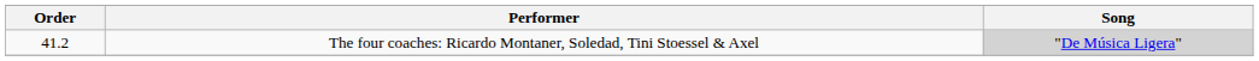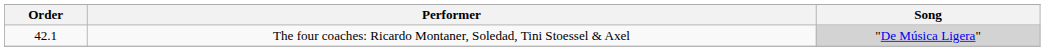row 2 | Order: 41.2 -> 42.1
